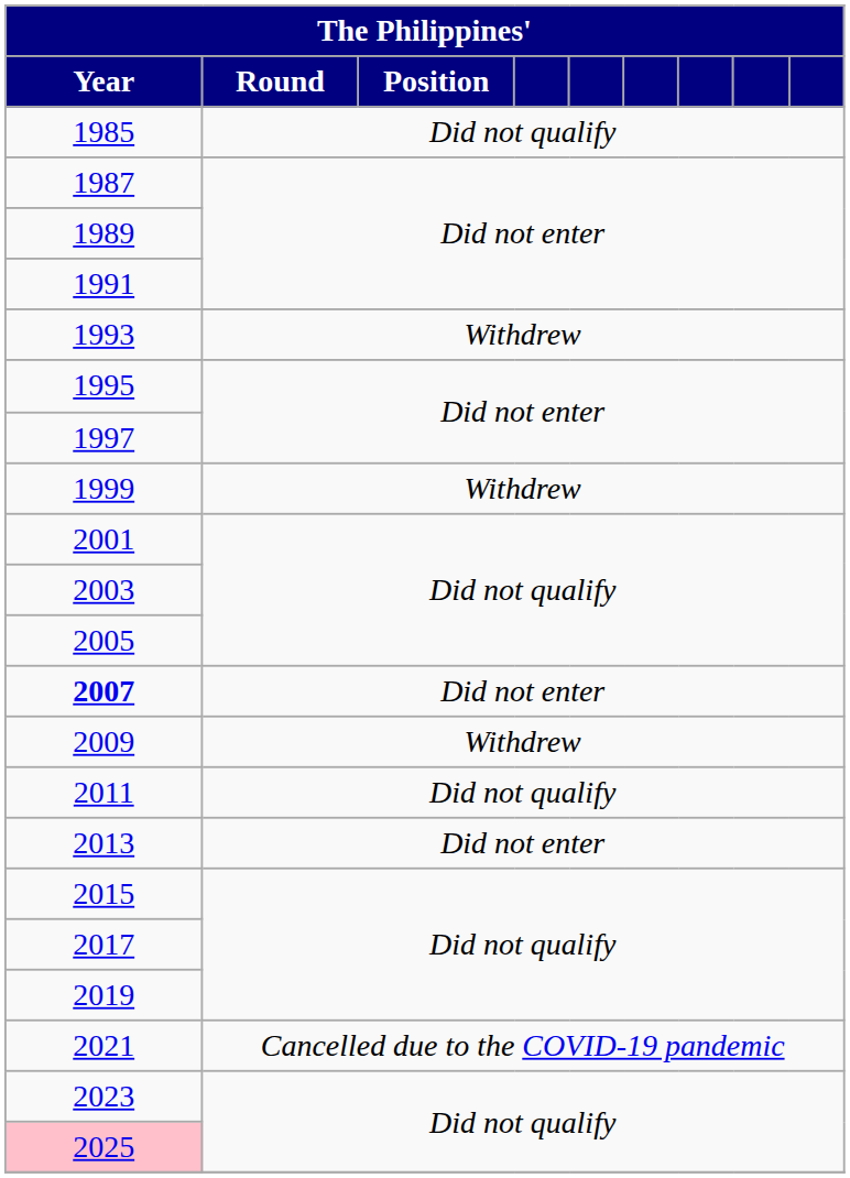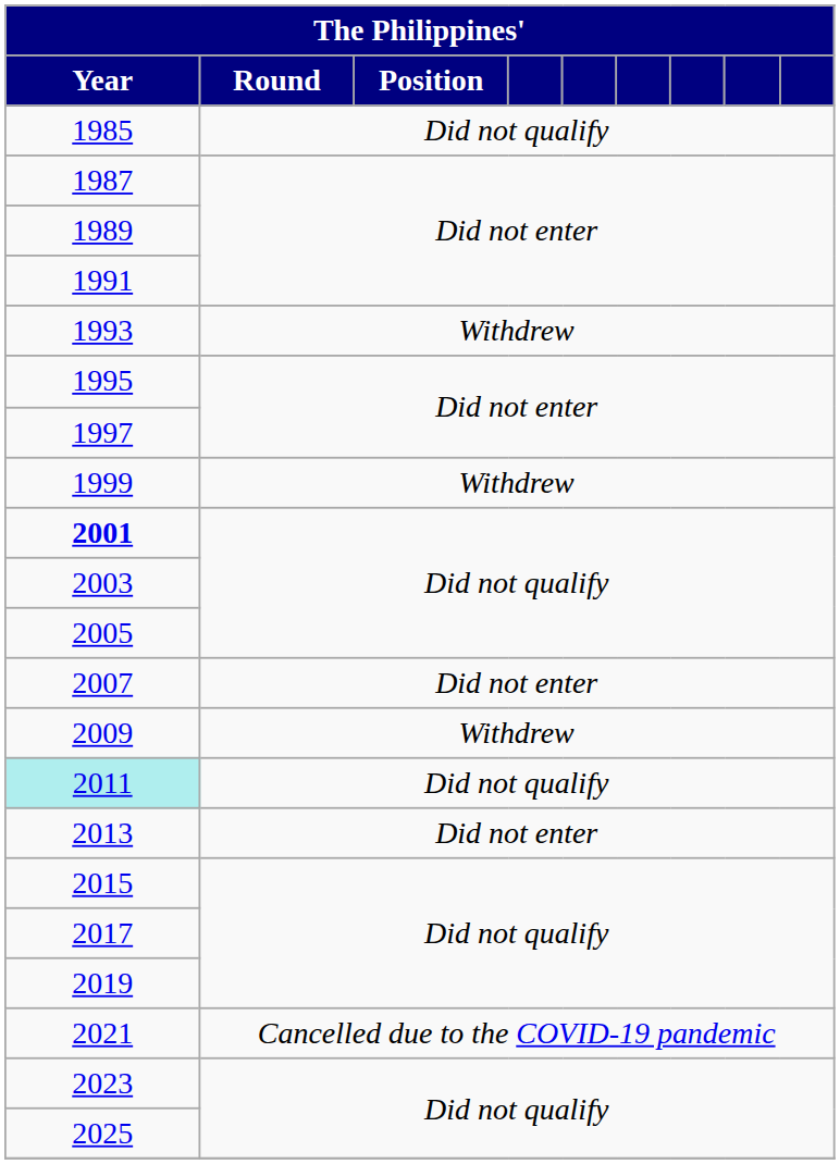2001 | Year: normal -> bold
2007 | Year: bold -> normal
2011 | Year: no background -> paleturquoise background
2025 | Year: pink background -> no background
